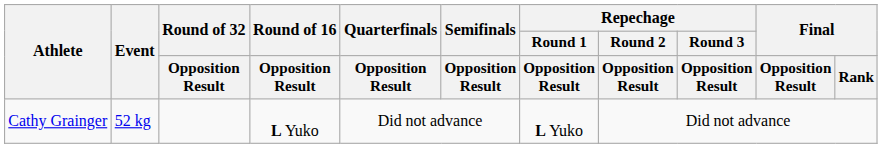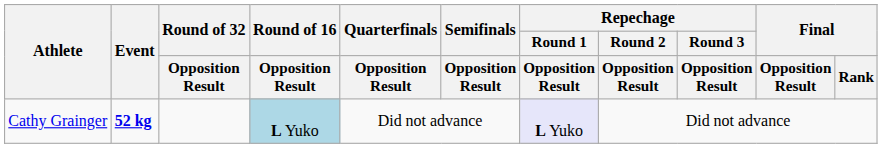Cathy Grainger | Event: normal -> bold
Cathy Grainger | Round of 16 / Opposition Result: no background -> lightblue background
Cathy Grainger | Repechage / Round 1 / Opposition Result: no background -> lavender background
